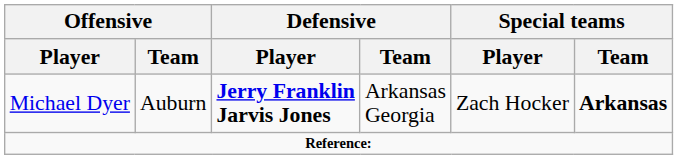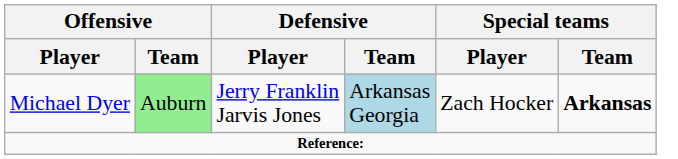Michael Dyer | Offensive / Team: no background -> lightgreen background
Michael Dyer | Defensive / Player: bold -> normal
Michael Dyer | Defensive / Team: no background -> lightblue background
